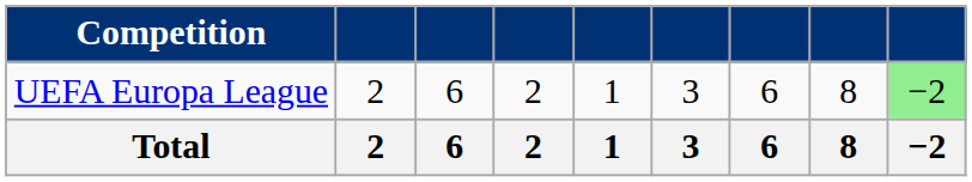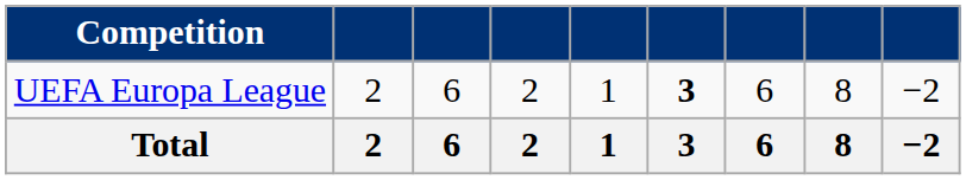UEFA Europa League | column 6: normal -> bold
UEFA Europa League | column 9: lightgreen background -> no background
